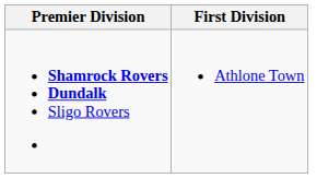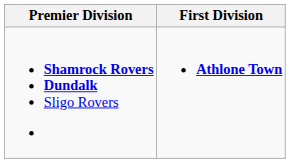Shamrock Rovers Dundalk Sligo Rovers | First Division: normal -> bold
